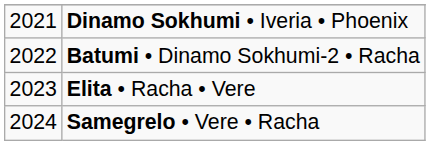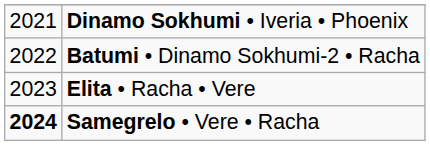Samegrelo • Vere • Racha | column 1: normal -> bold
